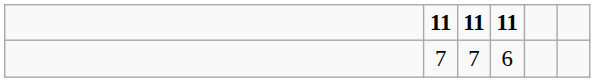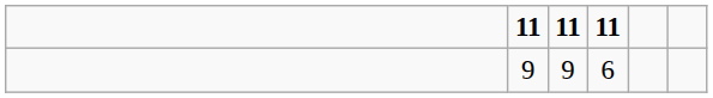row 2 | column 2: 7 -> 9
row 2 | column 3: 7 -> 9
